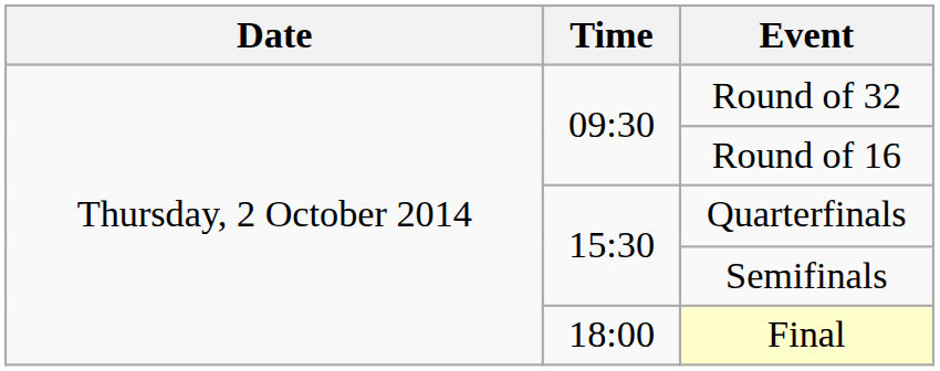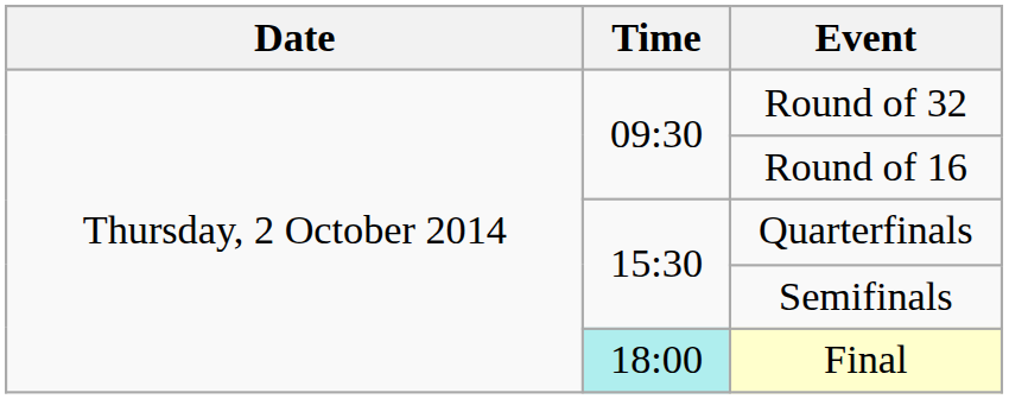Final | Time: no background -> paleturquoise background
